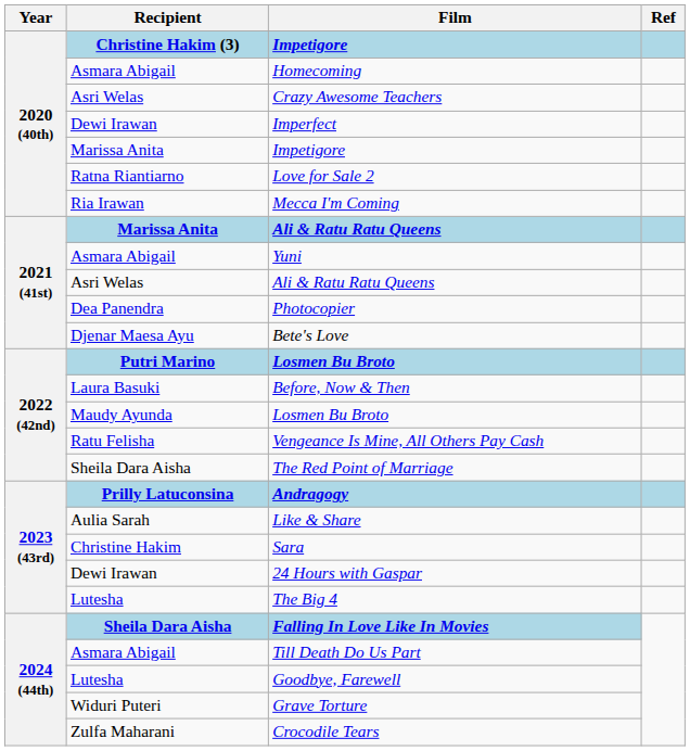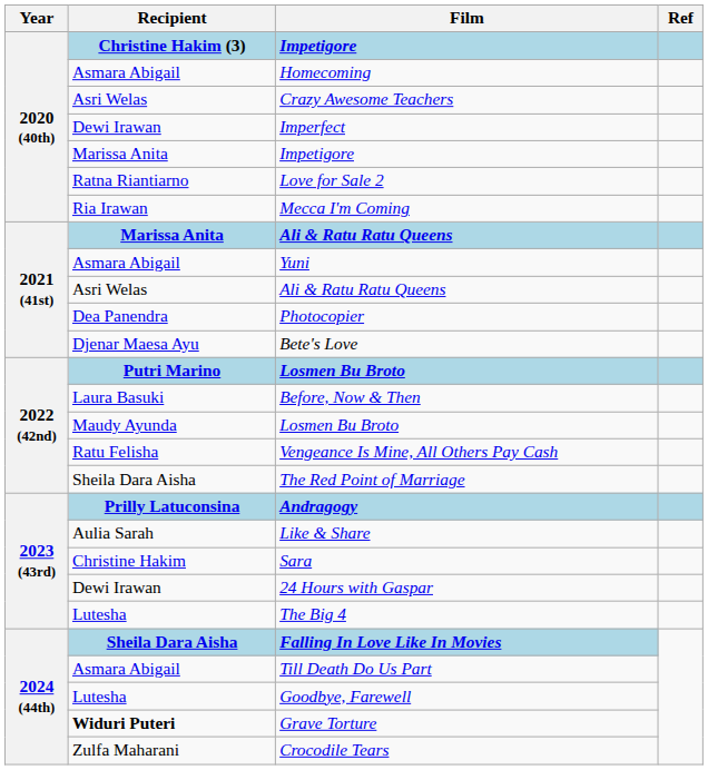Grave Torture | Recipient: normal -> bold
